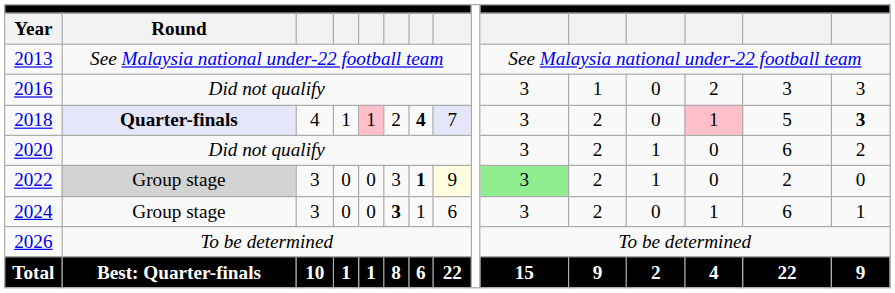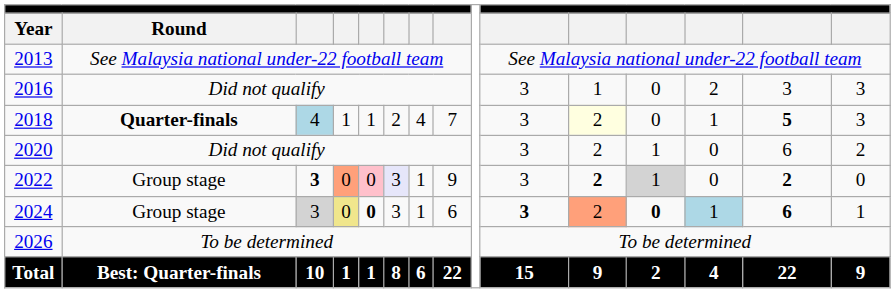2018 | Round: lavender background -> no background
2018 | column 3: no background -> lightblue background
2018 | column 5: pink background -> no background
2018 | column 7: bold -> normal
2018 | column 8: lavender background -> no background
2018 | column 11: no background -> lightyellow background
2018 | column 13: pink background -> no background
2018 | column 14: normal -> bold
2018 | column 15: bold -> normal
2022 | Round: lightgrey background -> no background
2022 | column 3: normal -> bold
2022 | column 4: no background -> lightsalmon background
2022 | column 5: no background -> pink background
2022 | column 6: no background -> lavender background
2022 | column 7: bold -> normal
2022 | column 8: lightyellow background -> no background
2022 | column 10: lightgreen background -> no background
2022 | column 11: normal -> bold
2022 | column 12: no background -> lightgrey background
2022 | column 14: normal -> bold
2024 | column 3: no background -> lightgrey background
2024 | column 4: no background -> khaki background
2024 | column 5: normal -> bold
2024 | column 6: bold -> normal
2024 | column 10: normal -> bold
2024 | column 11: no background -> lightsalmon background
2024 | column 12: normal -> bold
2024 | column 13: no background -> lightblue background
2024 | column 14: normal -> bold
